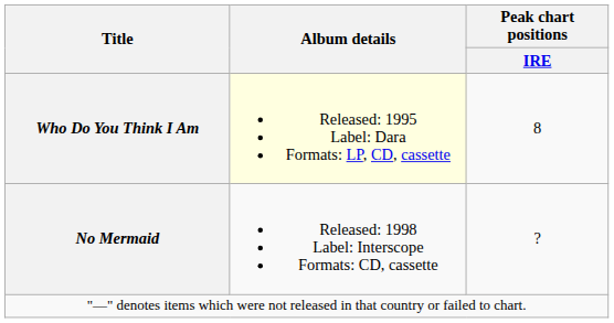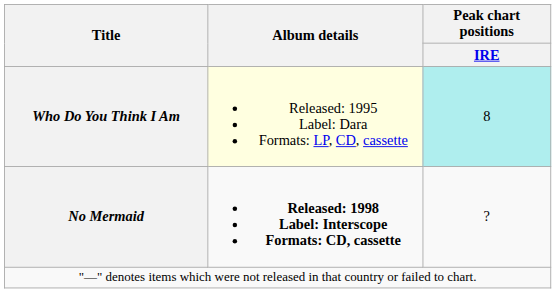Who Do You Think I Am | Peak chart positions / IRE: no background -> paleturquoise background
No Mermaid | Album details: normal -> bold
